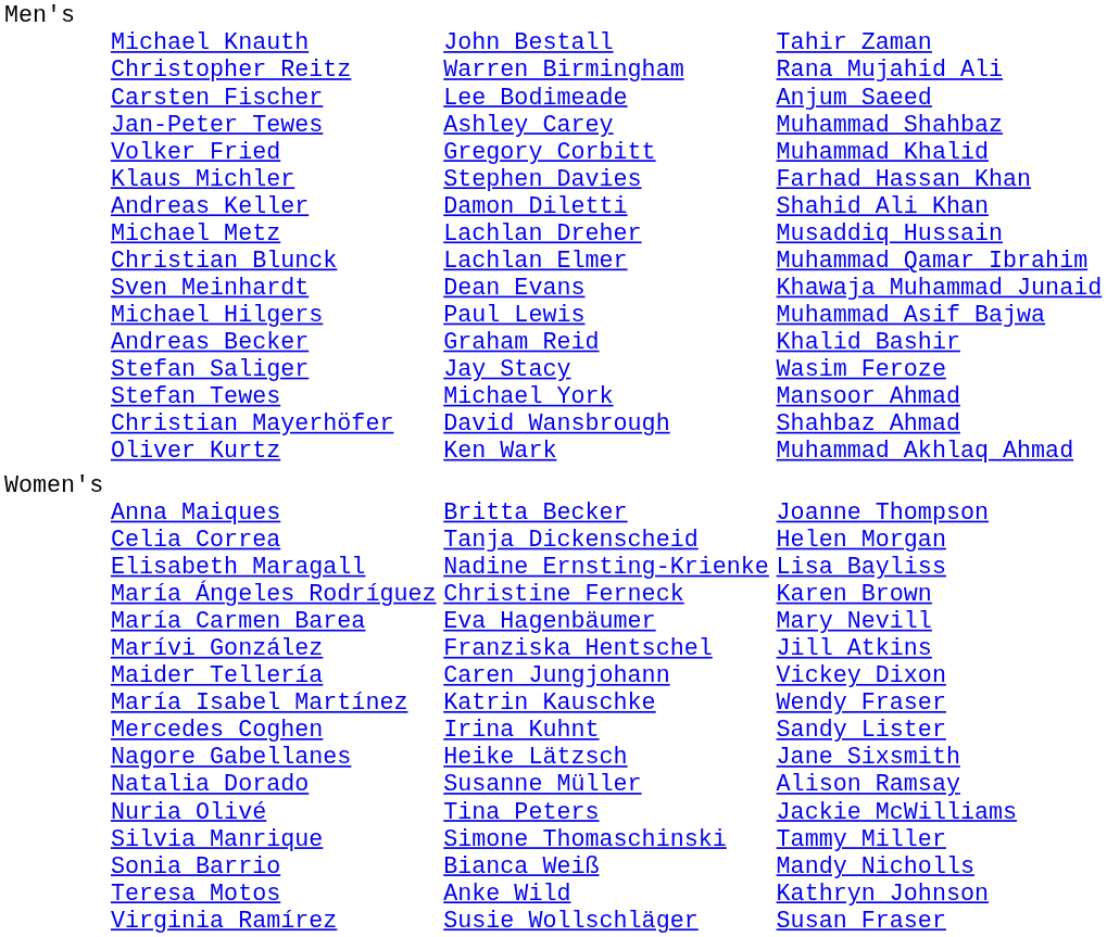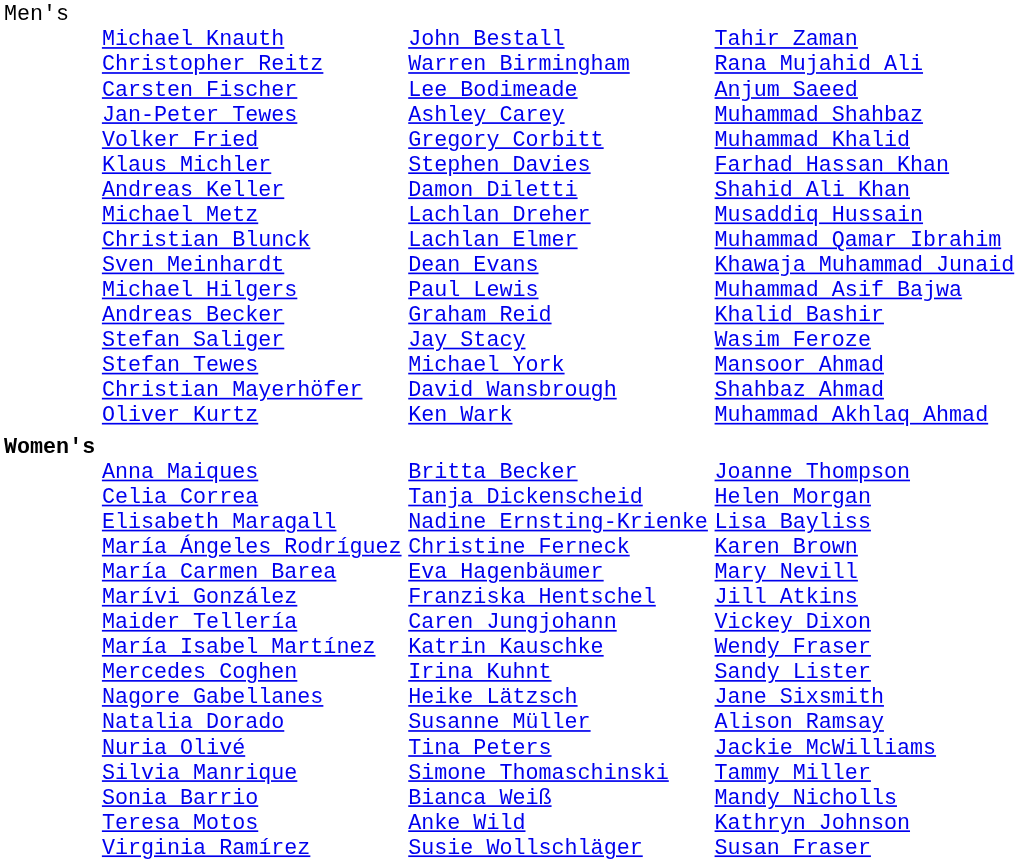Women's | column 1: normal -> bold
